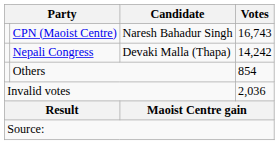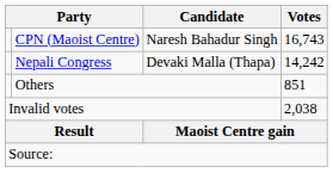Others | Votes: 854 -> 851
Invalid votes | Votes: 2,036 -> 2,038
